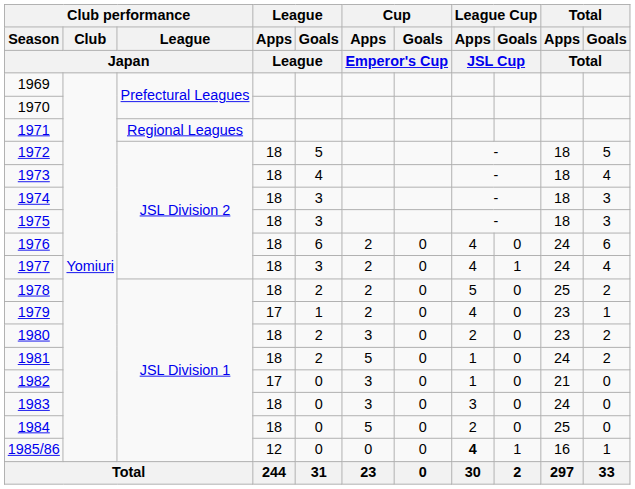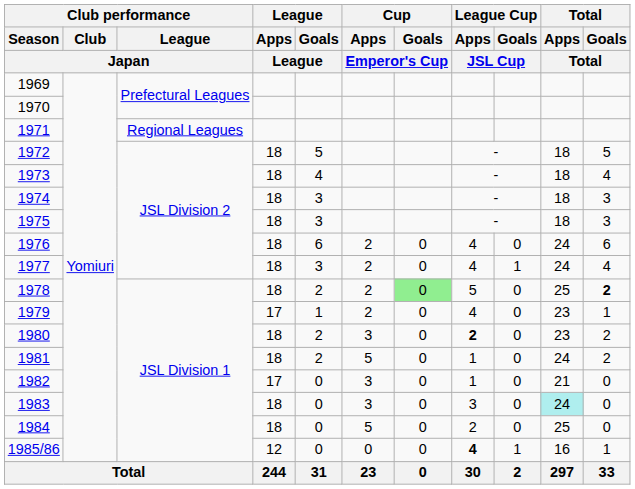1978 | Cup / Goals / Emperor's Cup: no background -> lightgreen background
1978 | Total / Goals / Total: normal -> bold
1980 | League Cup / Apps / JSL Cup: normal -> bold
1983 | Total / Apps / Total: no background -> paleturquoise background
